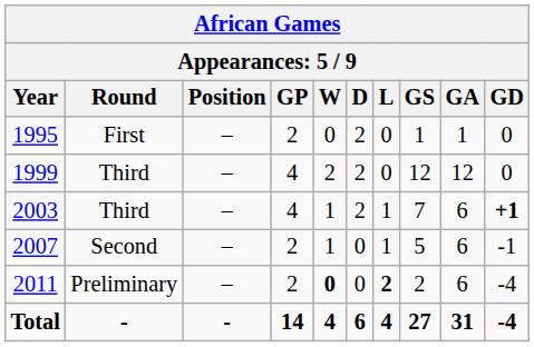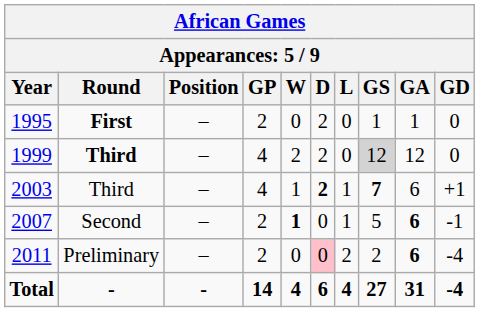1995 | Round: normal -> bold
1999 | Round: normal -> bold
1999 | GS: no background -> lightgrey background
2003 | D: normal -> bold
2003 | GS: normal -> bold
2003 | GD: bold -> normal
2007 | W: normal -> bold
2007 | GA: normal -> bold
2011 | W: bold -> normal
2011 | D: no background -> pink background
2011 | L: bold -> normal
2011 | GA: normal -> bold
